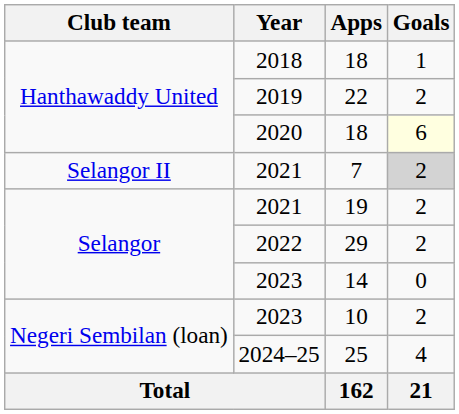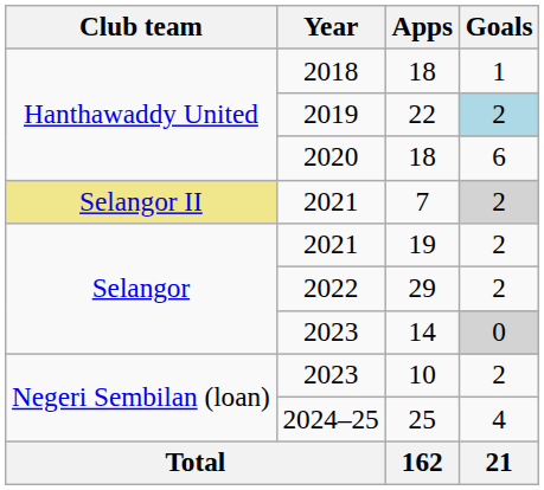22 | Goals: no background -> lightblue background
2020 / 18 | Goals: lightyellow background -> no background
7 | Club team: no background -> khaki background
14 | Goals: no background -> lightgrey background
